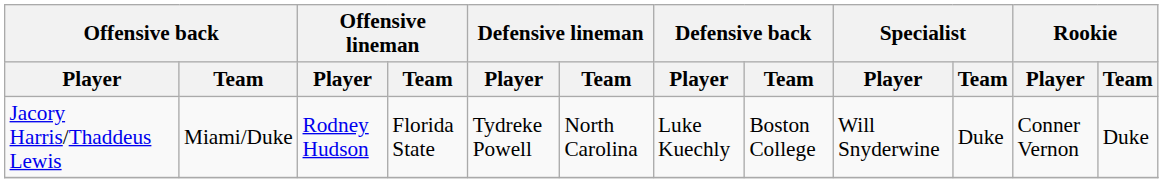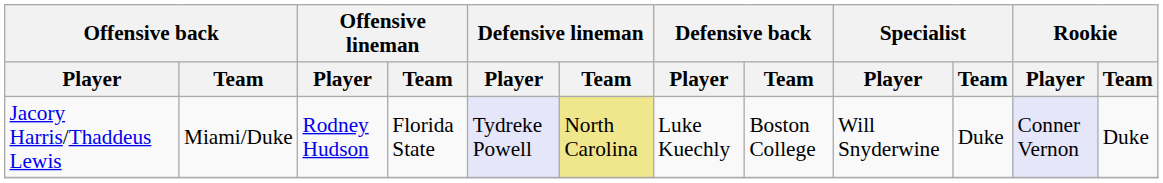Jacory Harris/Thaddeus Lewis | Defensive lineman / Player: no background -> lavender background
Jacory Harris/Thaddeus Lewis | Defensive lineman / Team: no background -> khaki background
Jacory Harris/Thaddeus Lewis | Rookie / Player: no background -> lavender background
